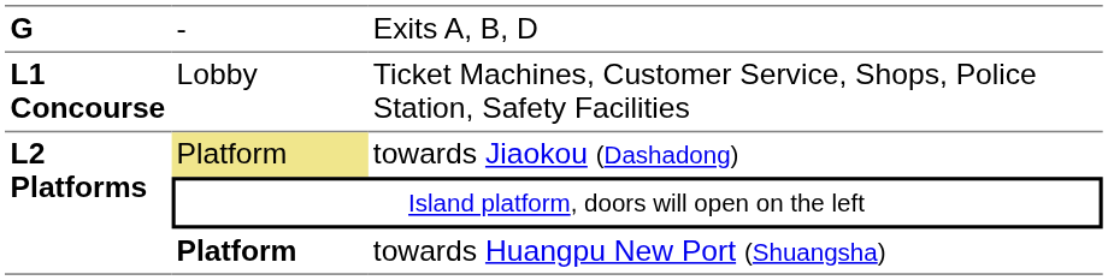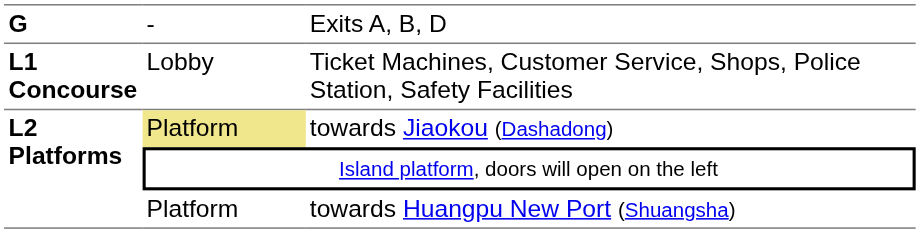towards Huangpu New Port (Shuangsha) | column 2: bold -> normal
